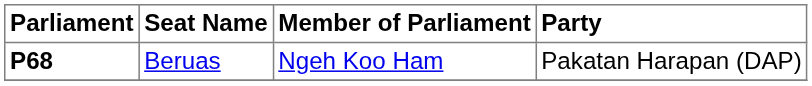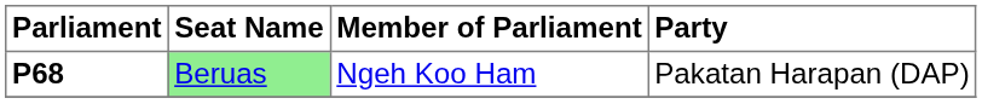P68 | Seat Name: no background -> lightgreen background
